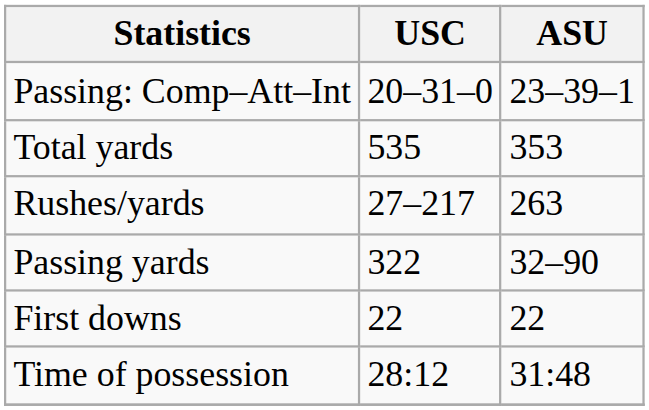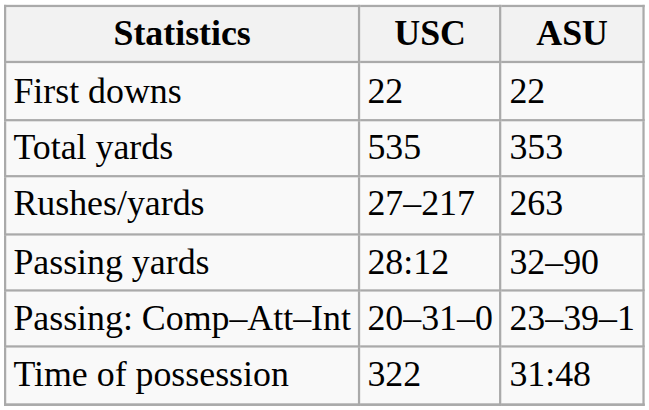rows swapped: First downs <-> Passing: Comp–Att–Int
Passing yards | USC: 322 -> 28:12
Time of possession | USC: 28:12 -> 322
